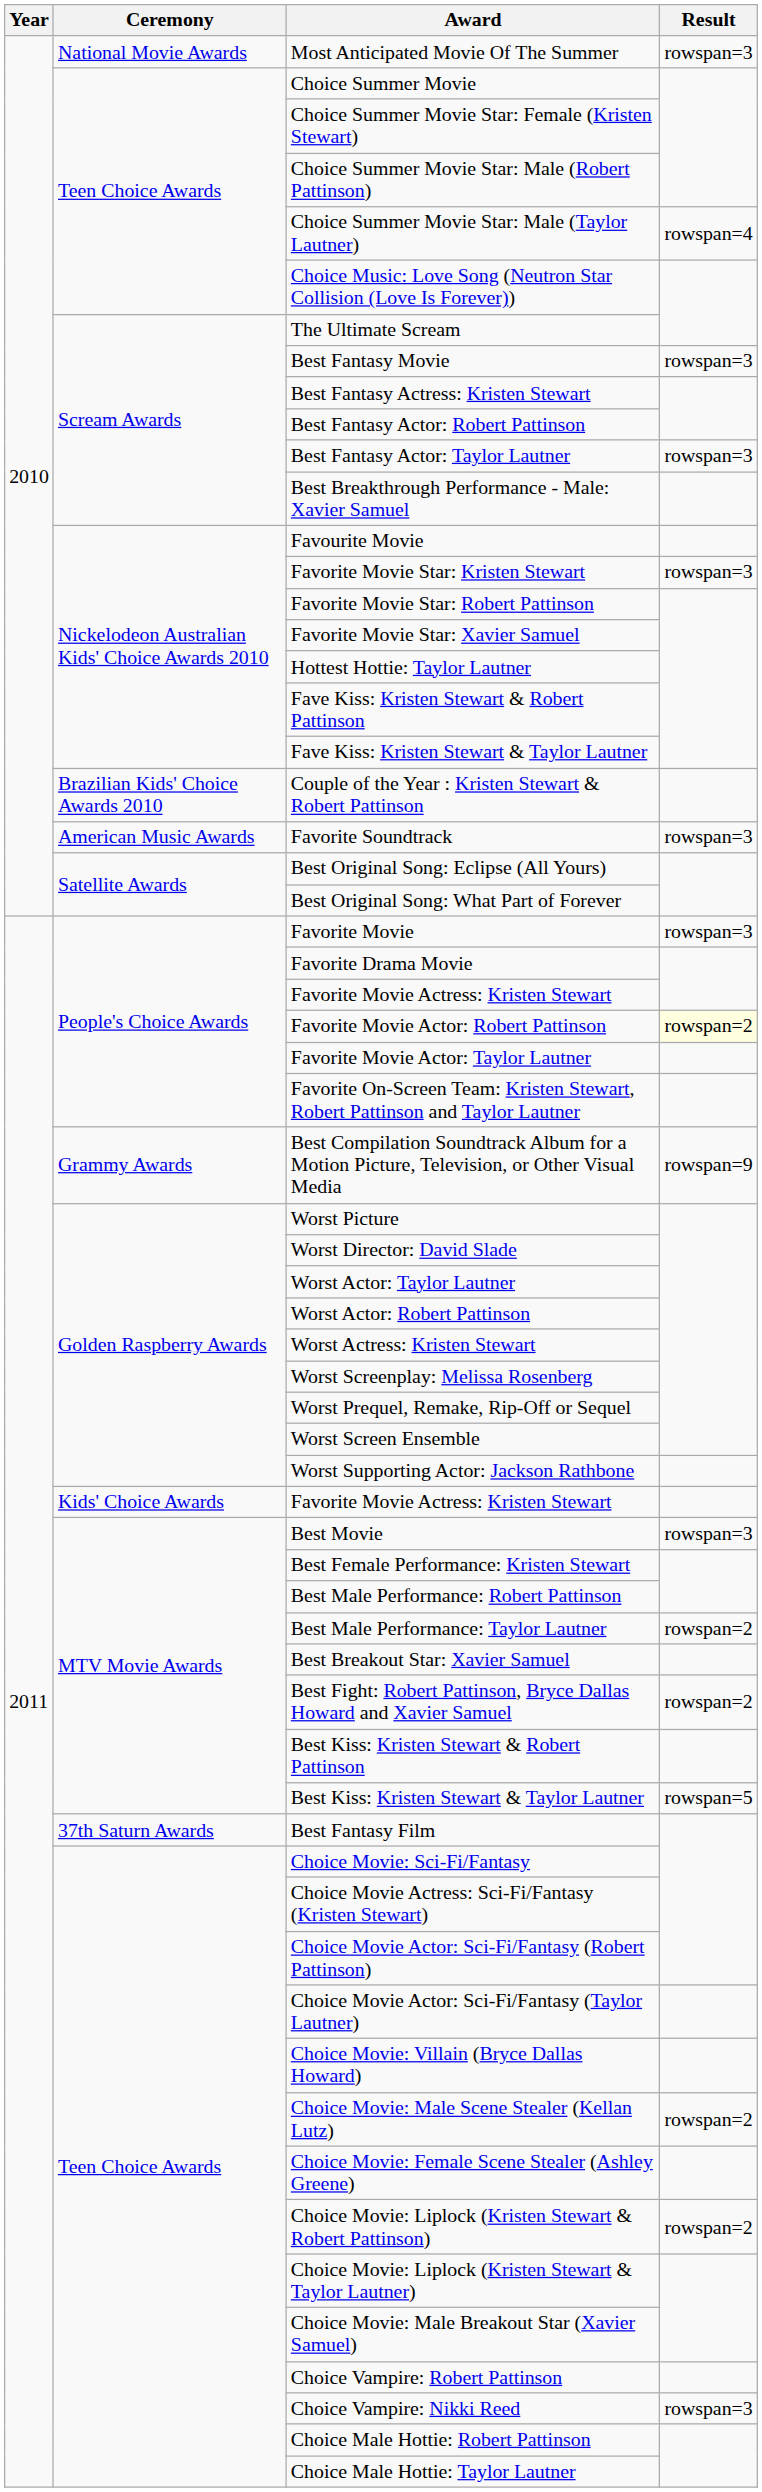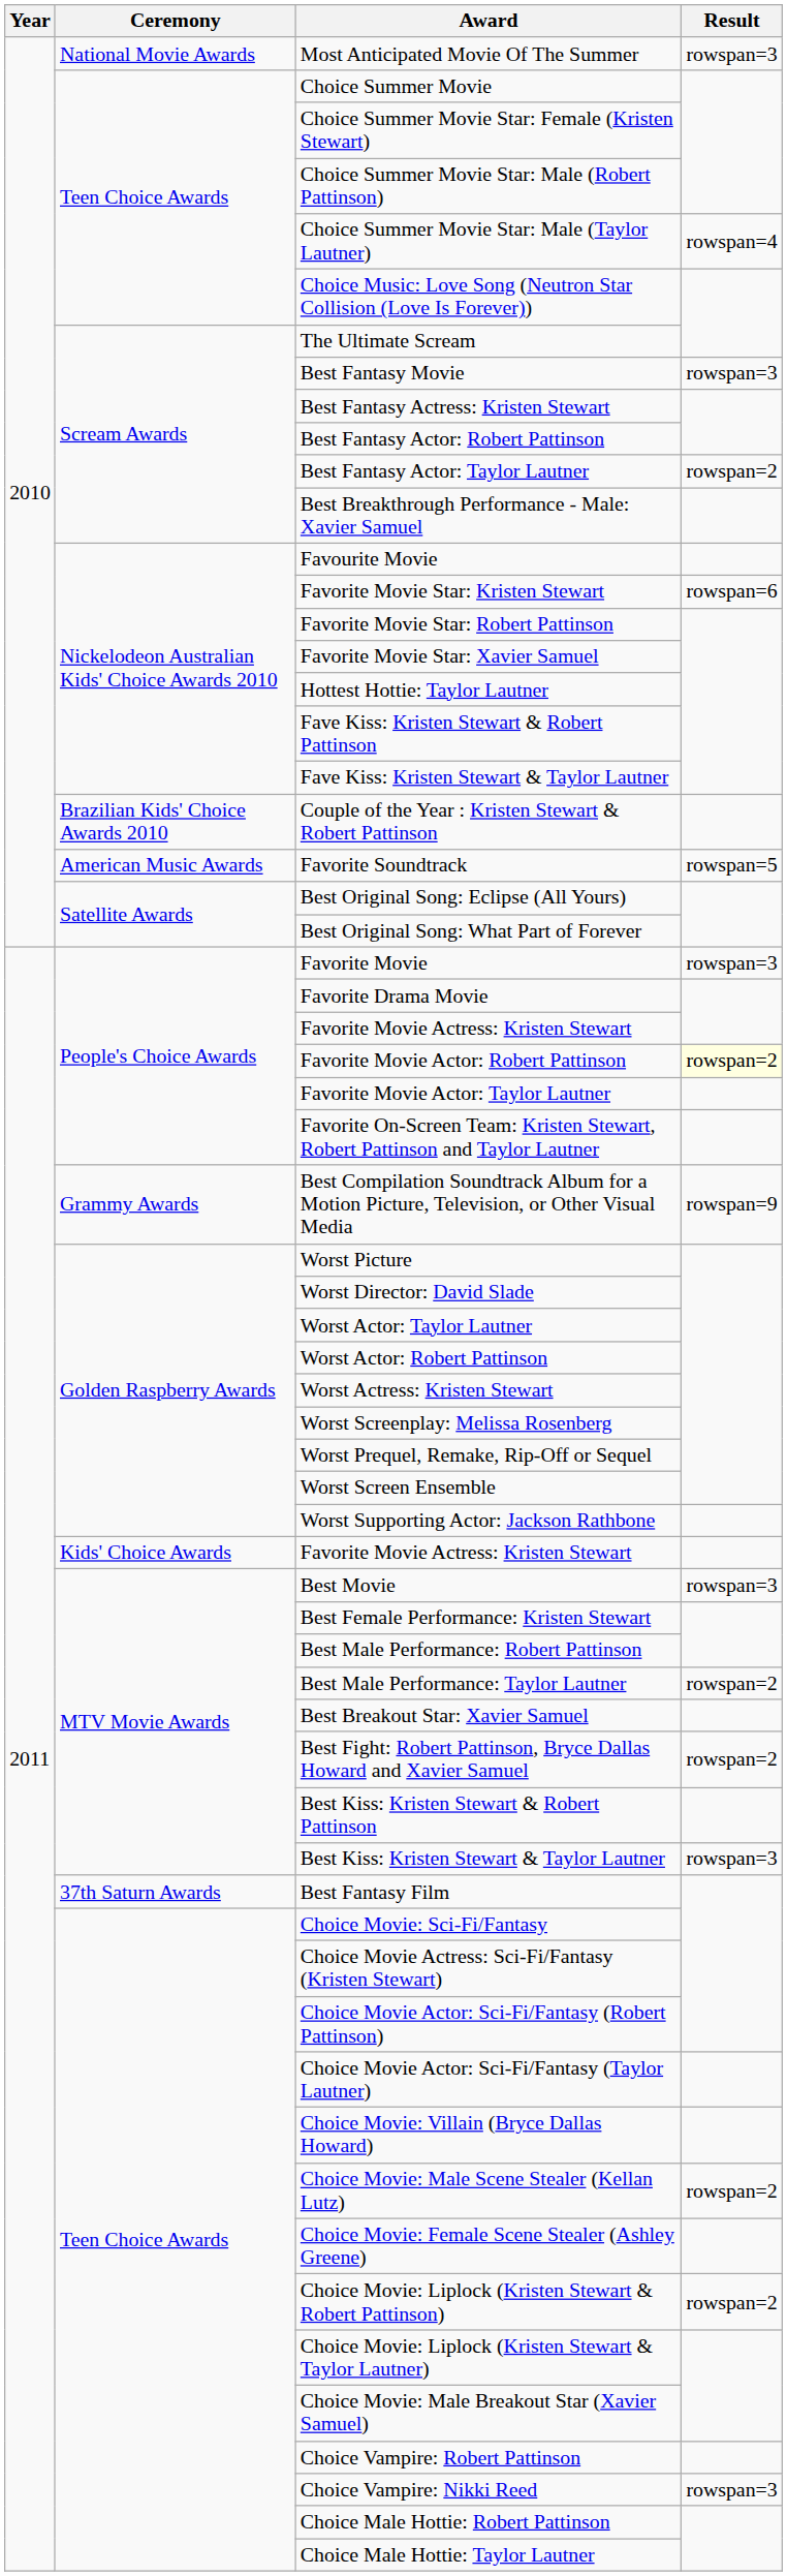Best Fantasy Actor: Taylor Lautner | Result: rowspan=3 -> rowspan=2
Favorite Movie Star: Kristen Stewart | Result: rowspan=3 -> rowspan=6
Favorite Soundtrack | Result: rowspan=3 -> rowspan=5
Best Kiss: Kristen Stewart & Taylor Lautner | Result: rowspan=5 -> rowspan=3
